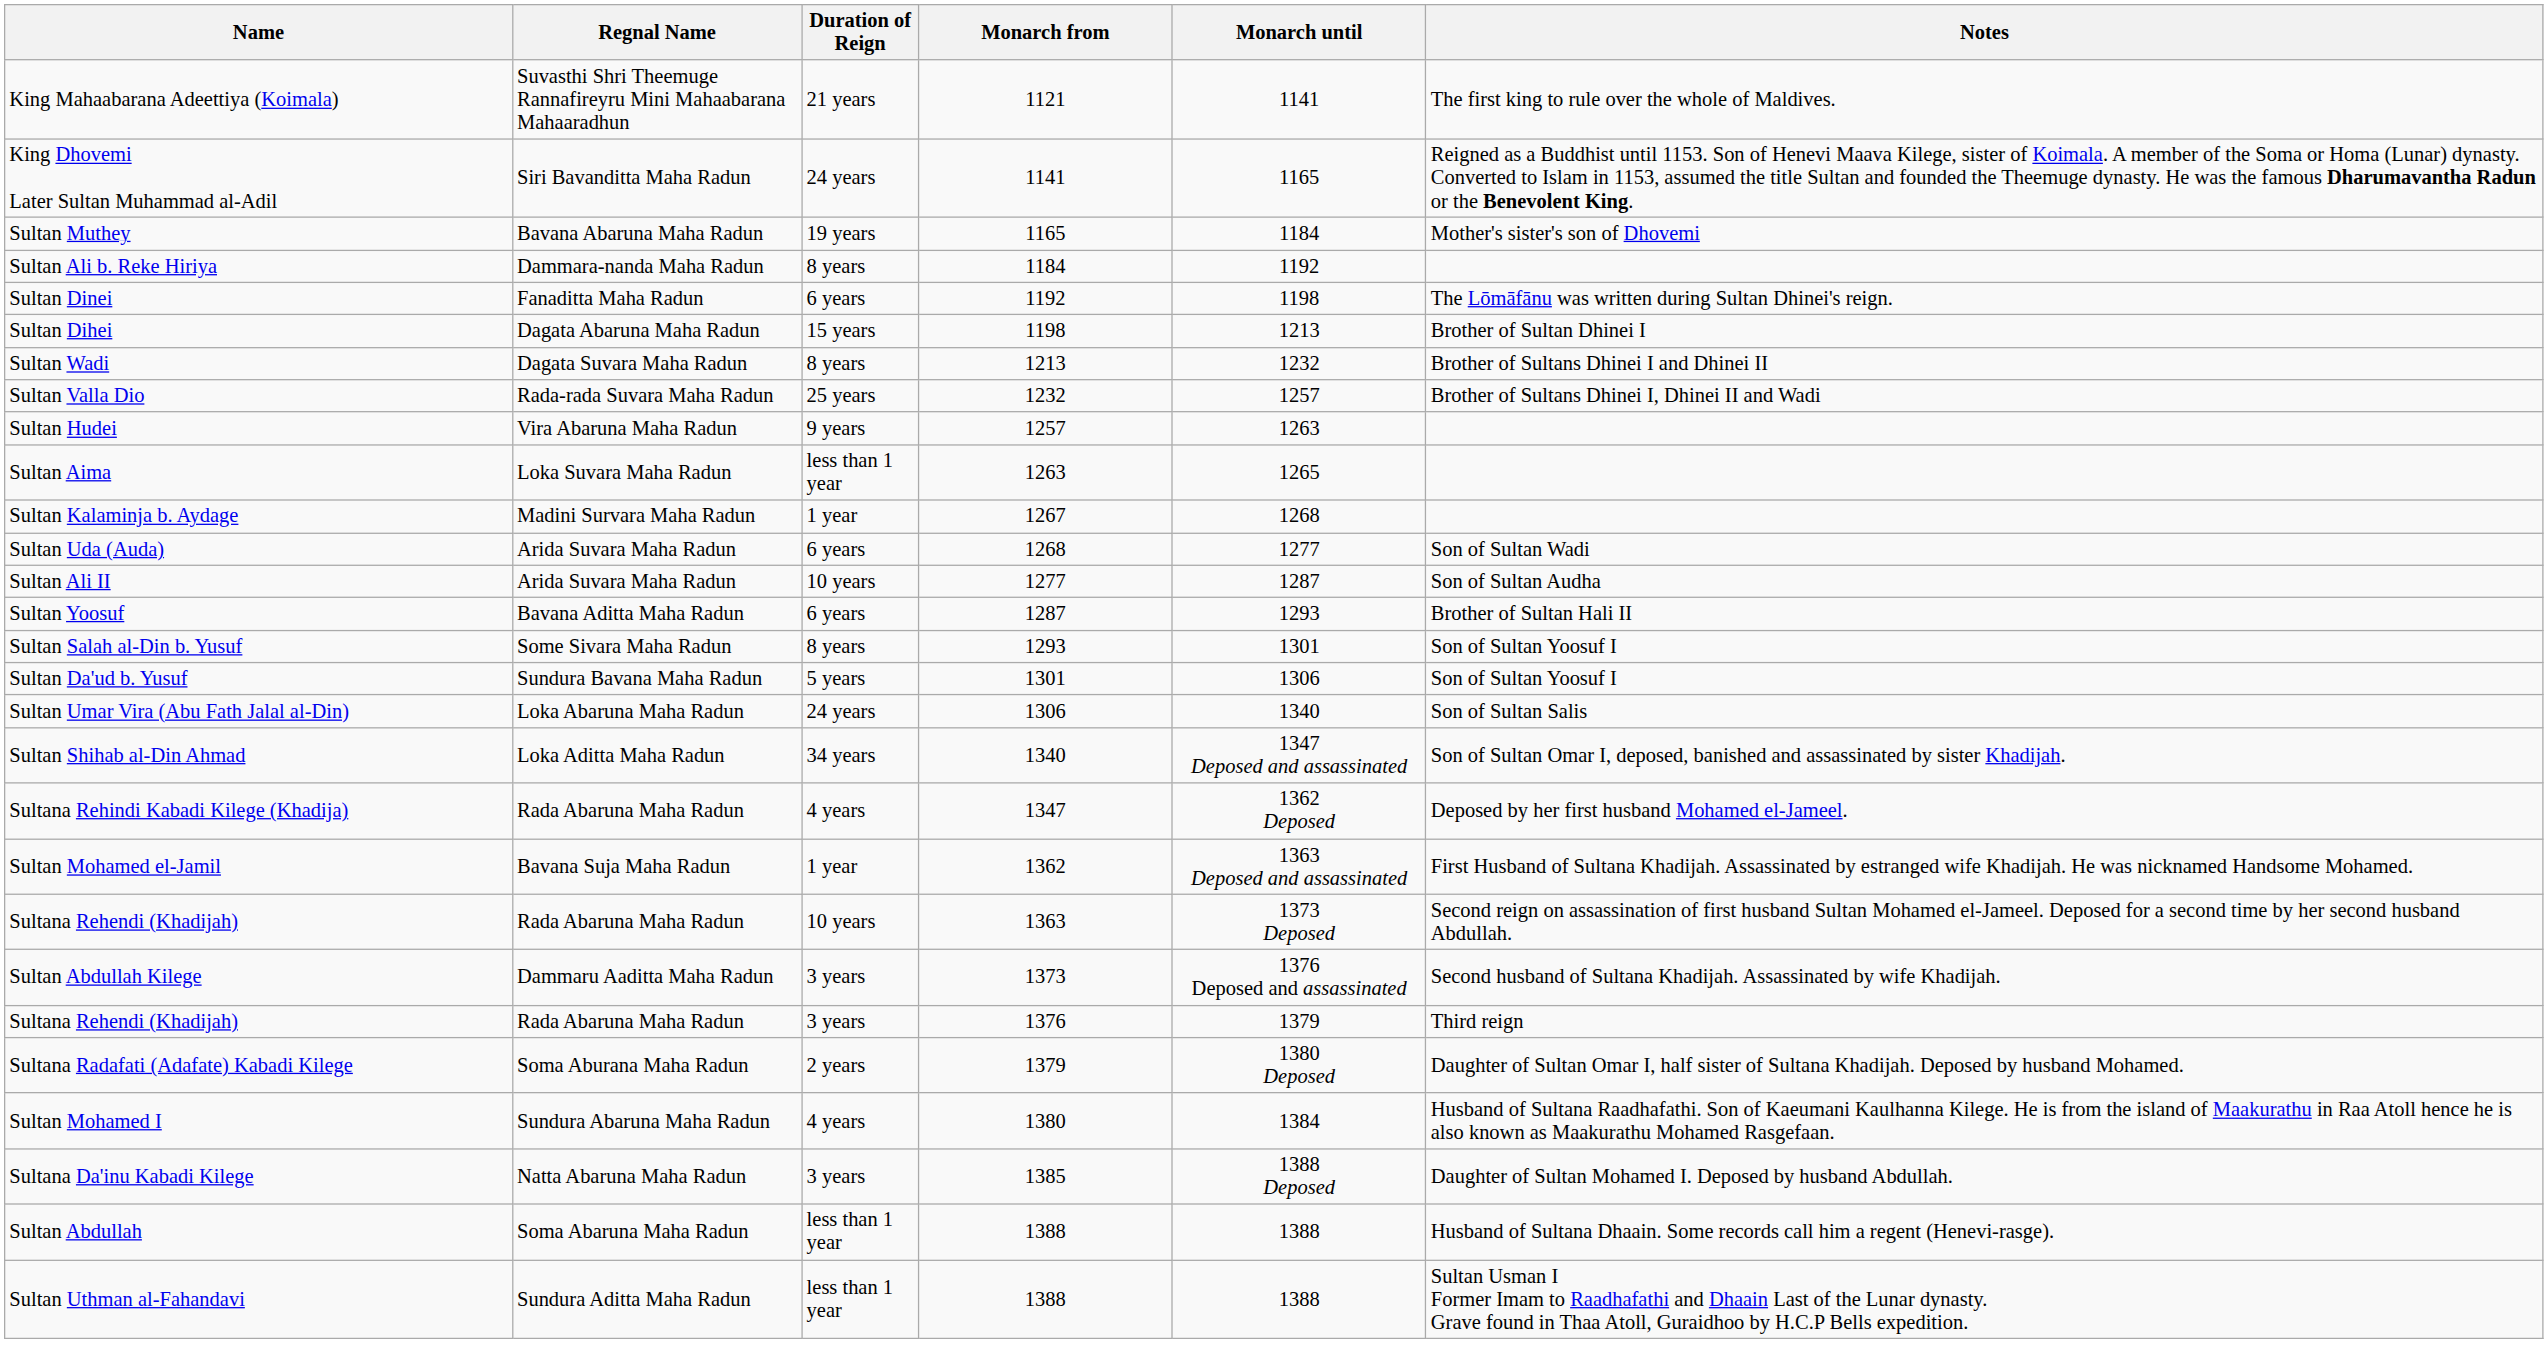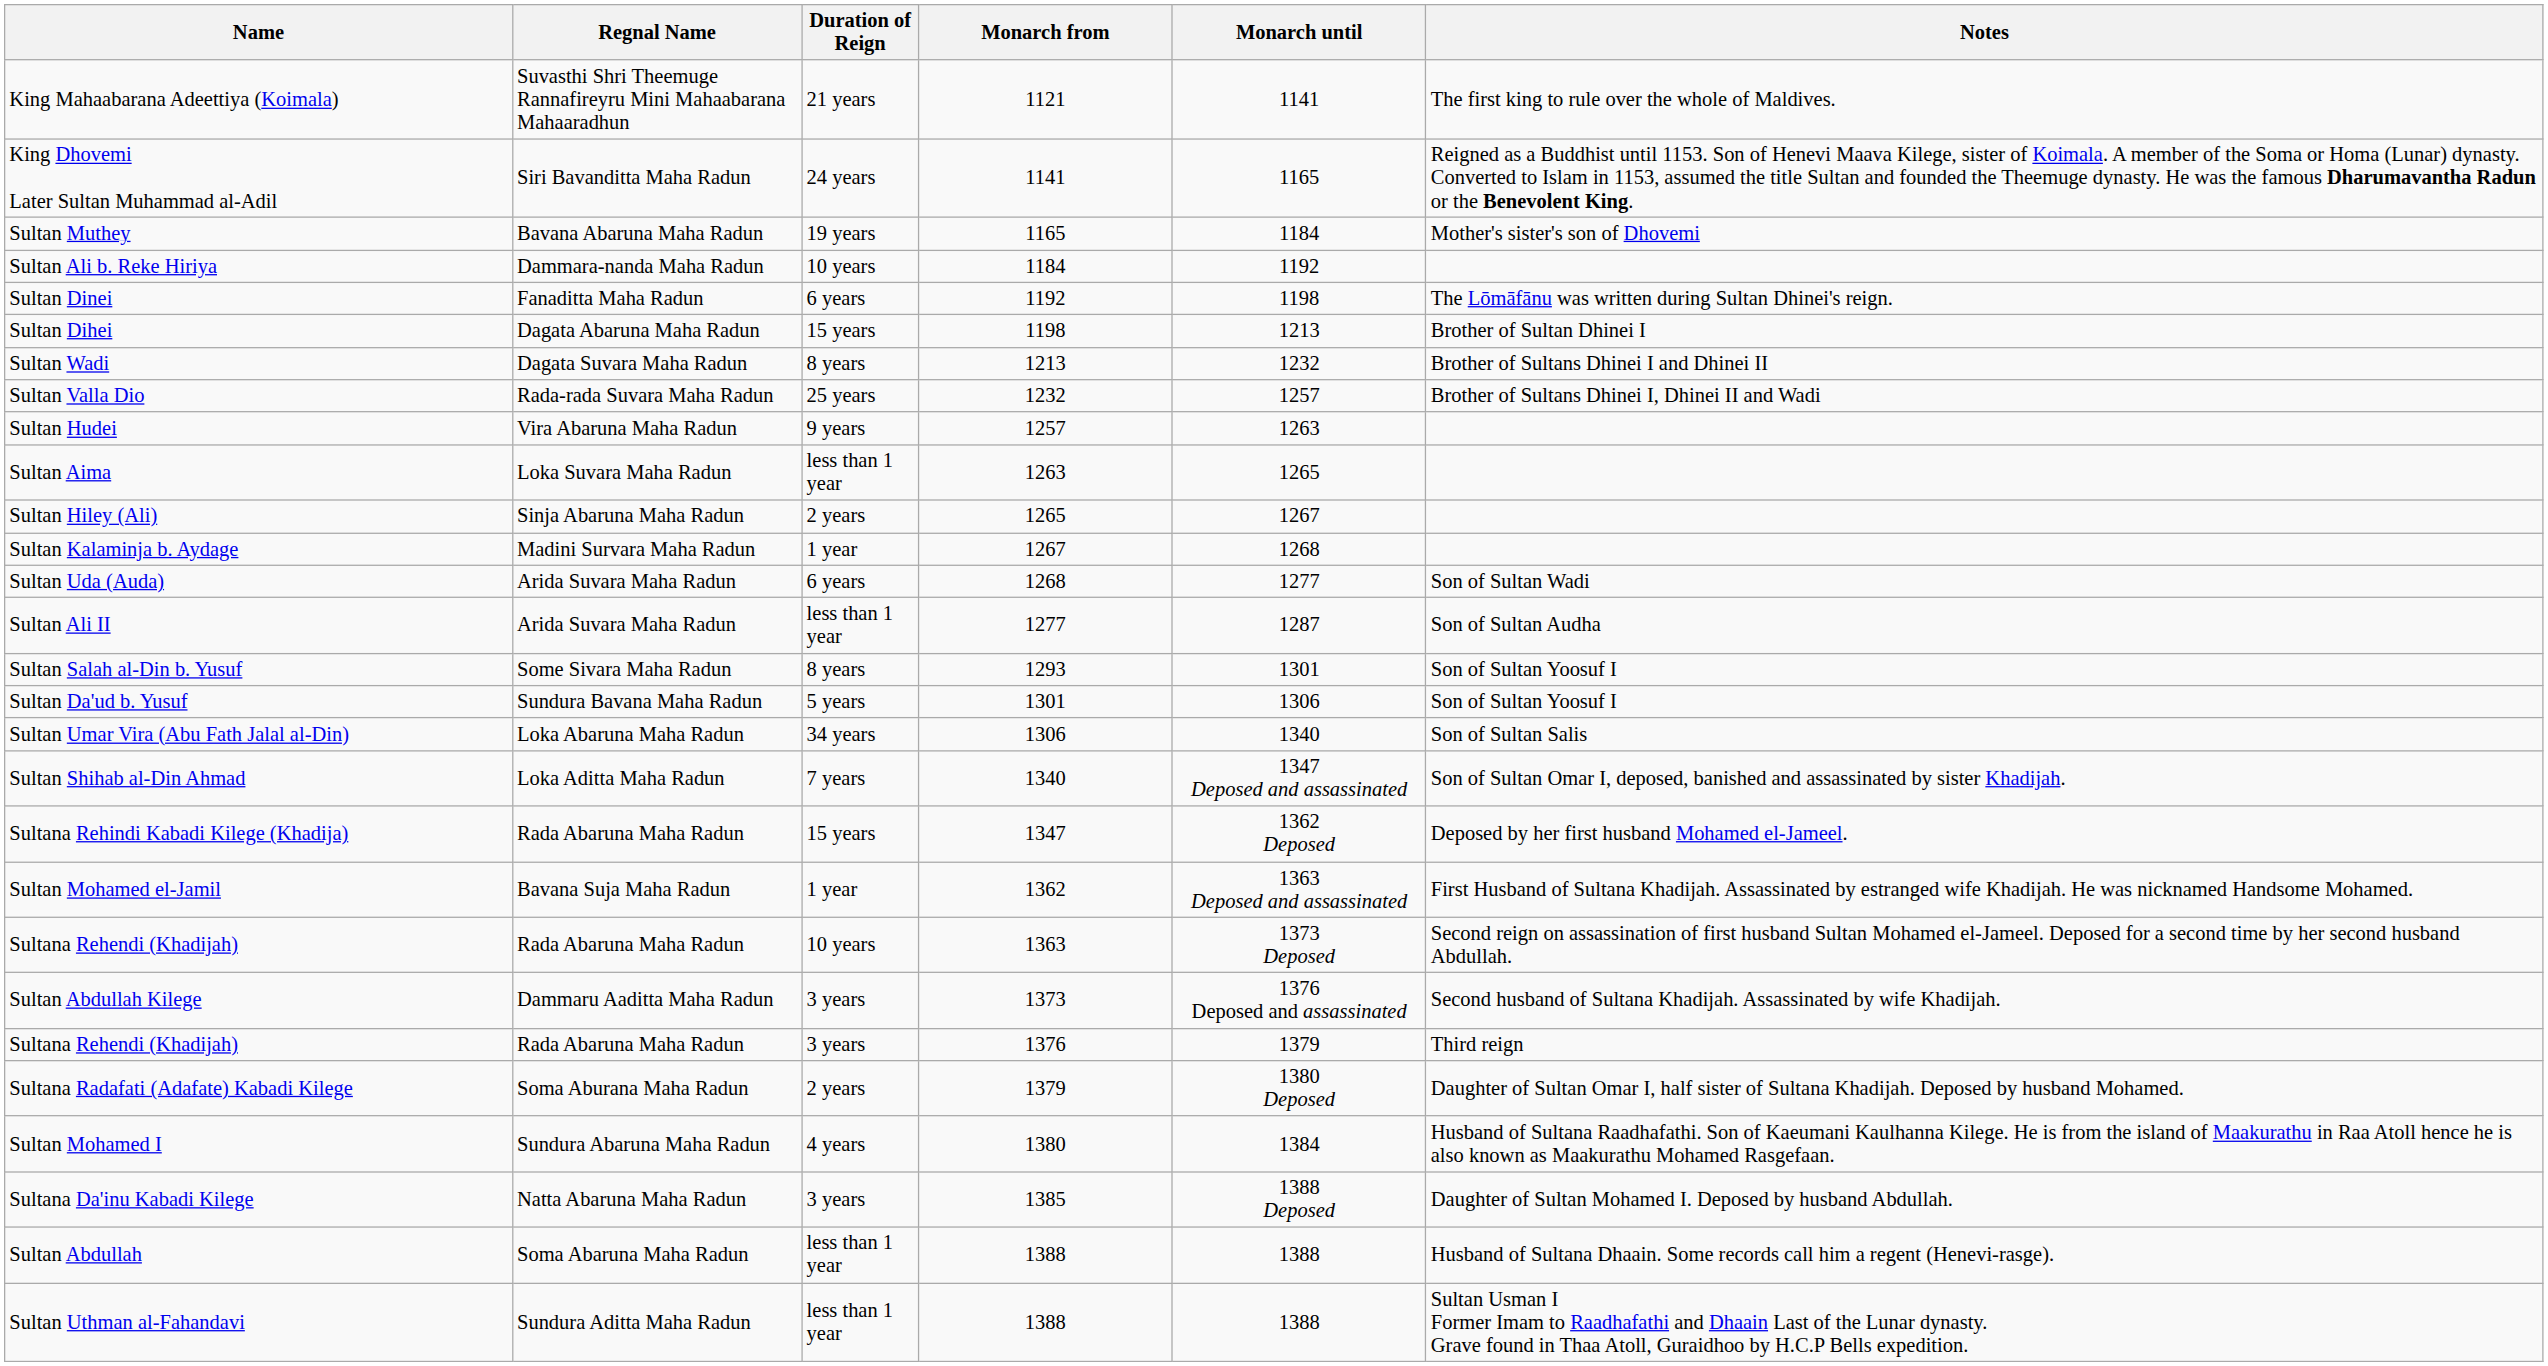Sultan Ali b. Reke Hiriya | Duration of Reign: 8 years -> 10 years
+ row: Sultan Hiley (Ali) | Sinja Abaruna Maha Radun | 2 years | 1265 | 1267
Sultan Ali II | Duration of Reign: 10 years -> less than 1 year
- row: Sultan Yoosuf | Bavana Aditta Maha Radun | 6 years | 1287 | 1293 | Brother of Sultan Hali II
Sultan Umar Vira (Abu Fath Jalal al-Din) | Duration of Reign: 24 years -> 34 years
Sultan Shihab al-Din Ahmad | Duration of Reign: 34 years -> 7 years
Sultana Rehindi Kabadi Kilege (Khadija) | Duration of Reign: 4 years -> 15 years
